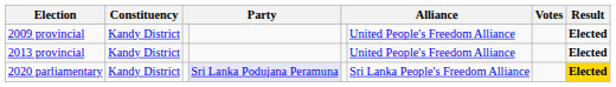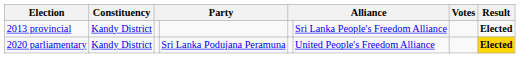- row: 2009 provincial | Kandy District | United People's Freedom Alliance | Elected
2013 provincial | column 6: United People's Freedom Alliance -> Sri Lanka People's Freedom Alliance
2020 parliamentary | column 4: lavender background -> no background
2020 parliamentary | column 6: Sri Lanka People's Freedom Alliance -> United People's Freedom Alliance
